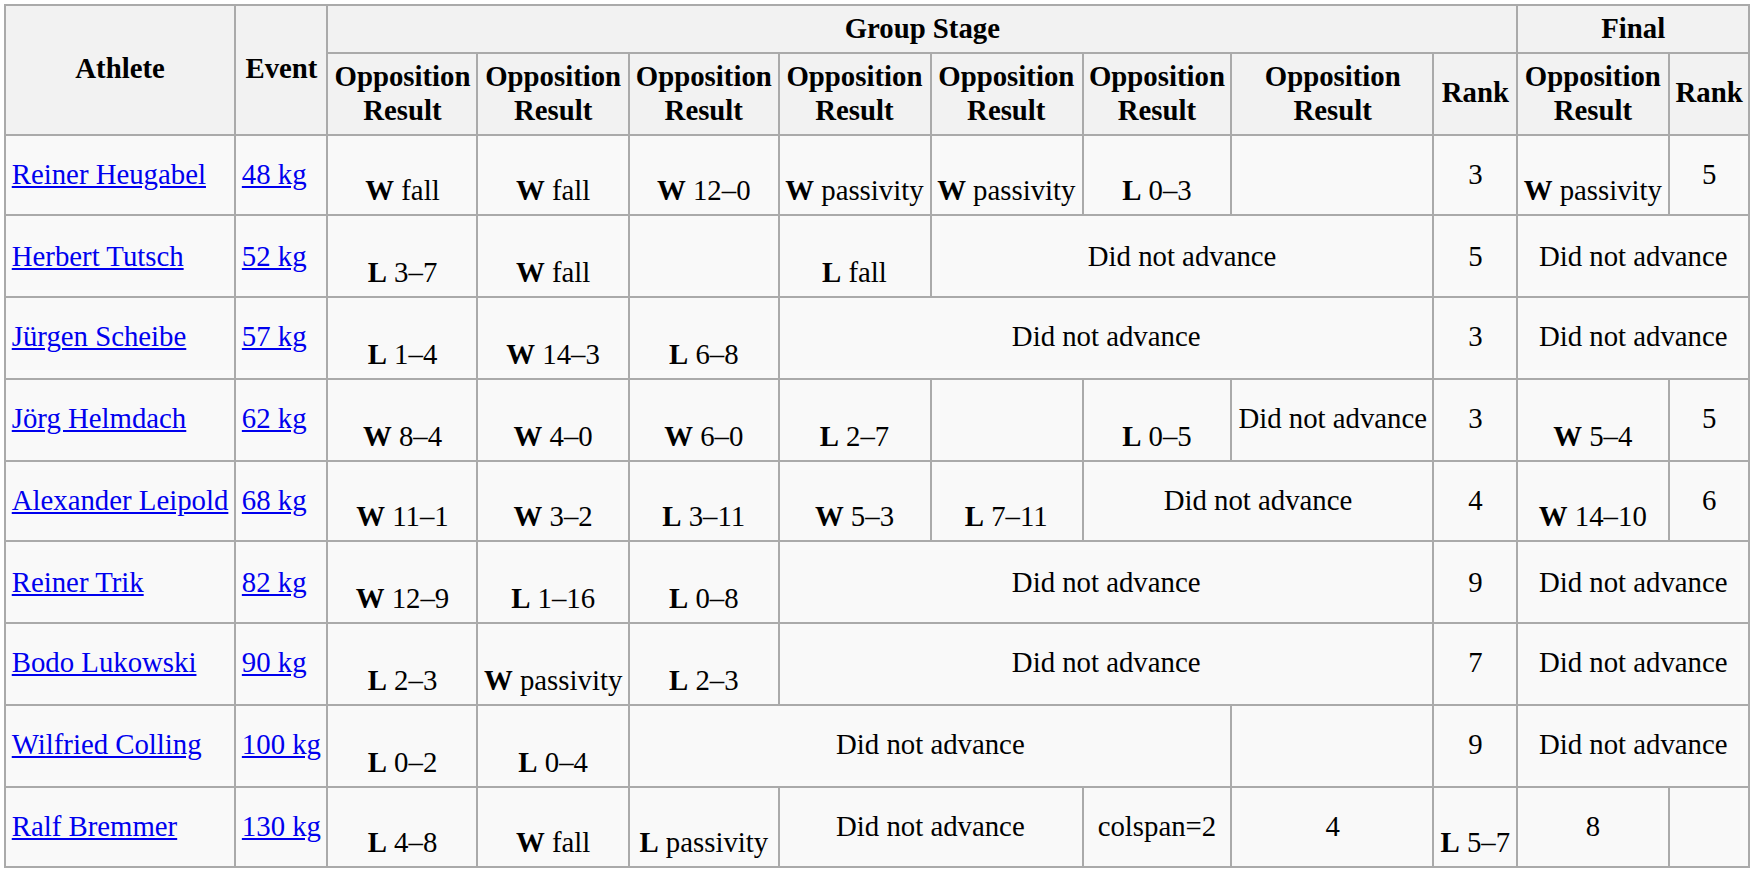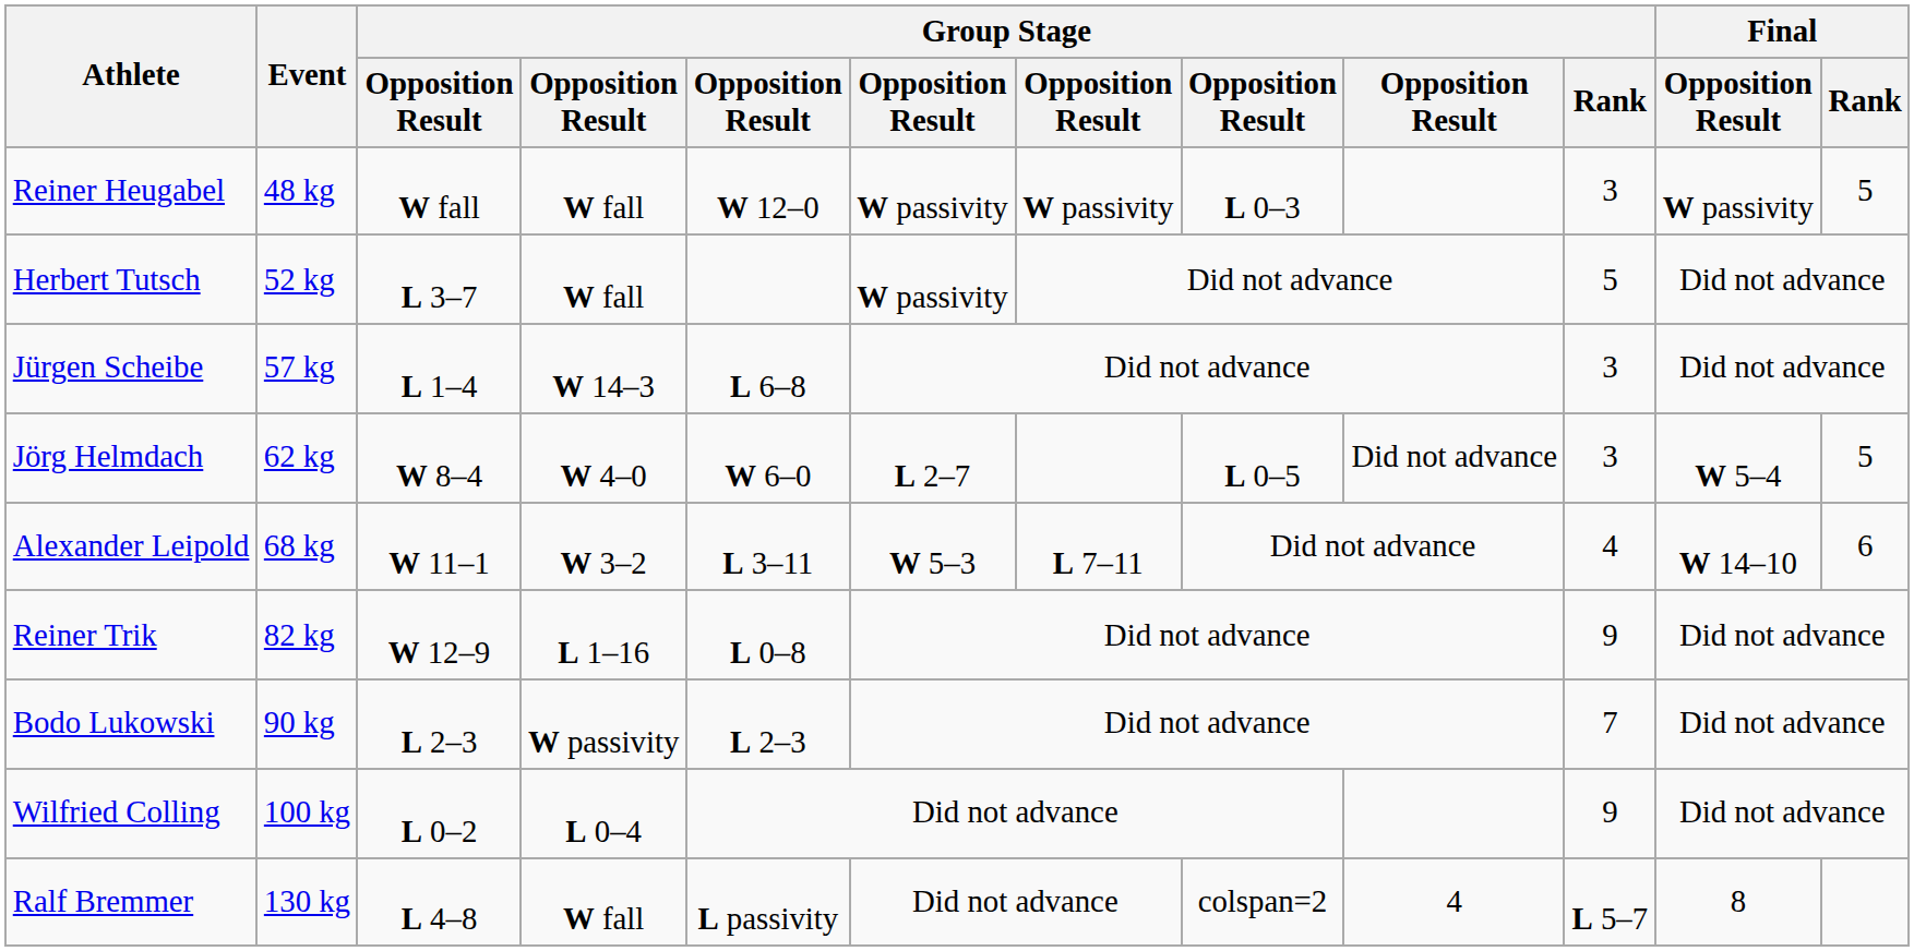Herbert Tutsch | column 6: L fall -> W passivity
